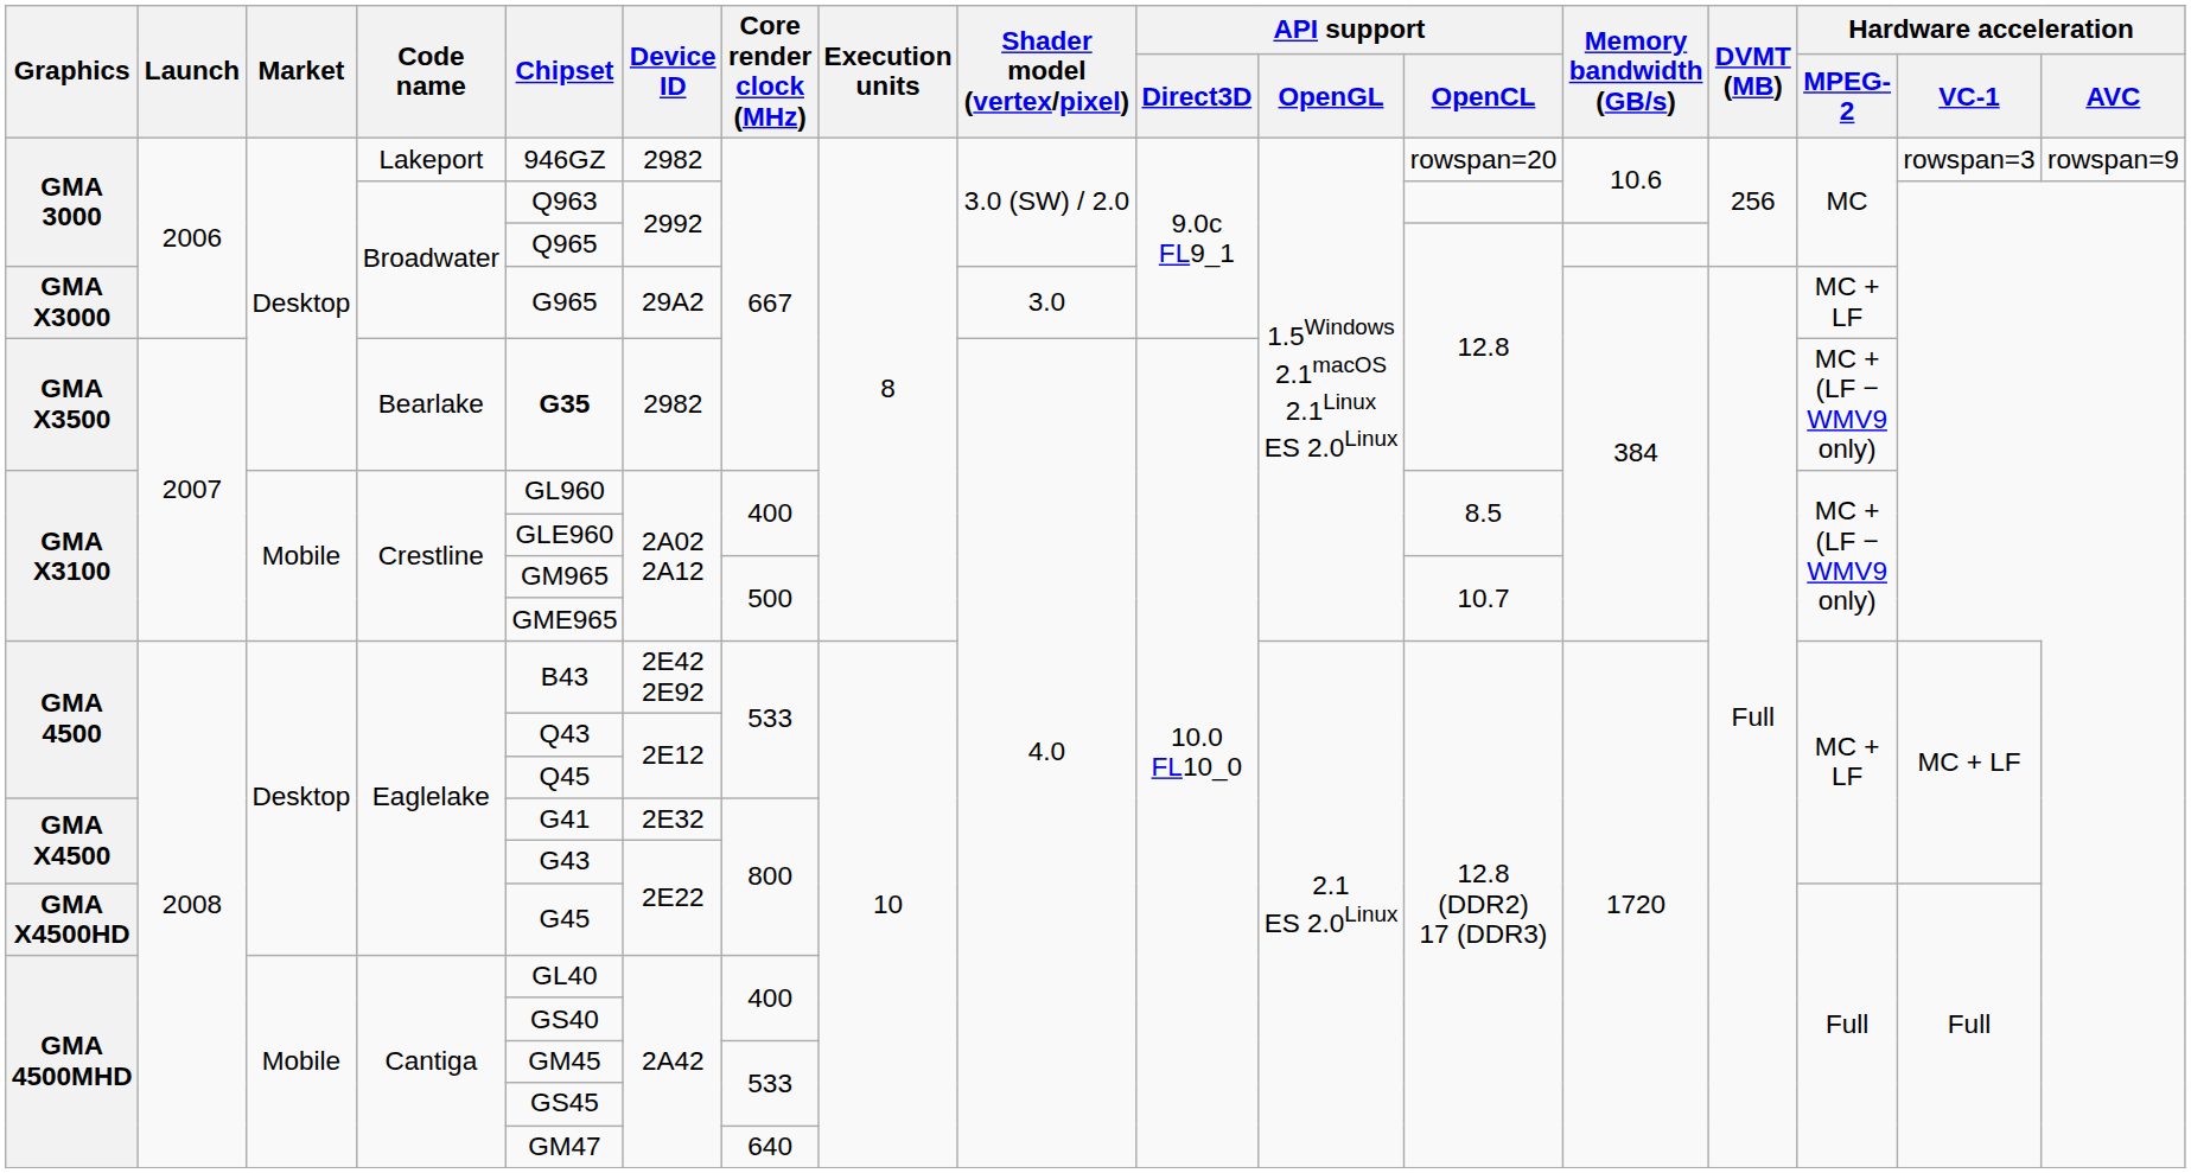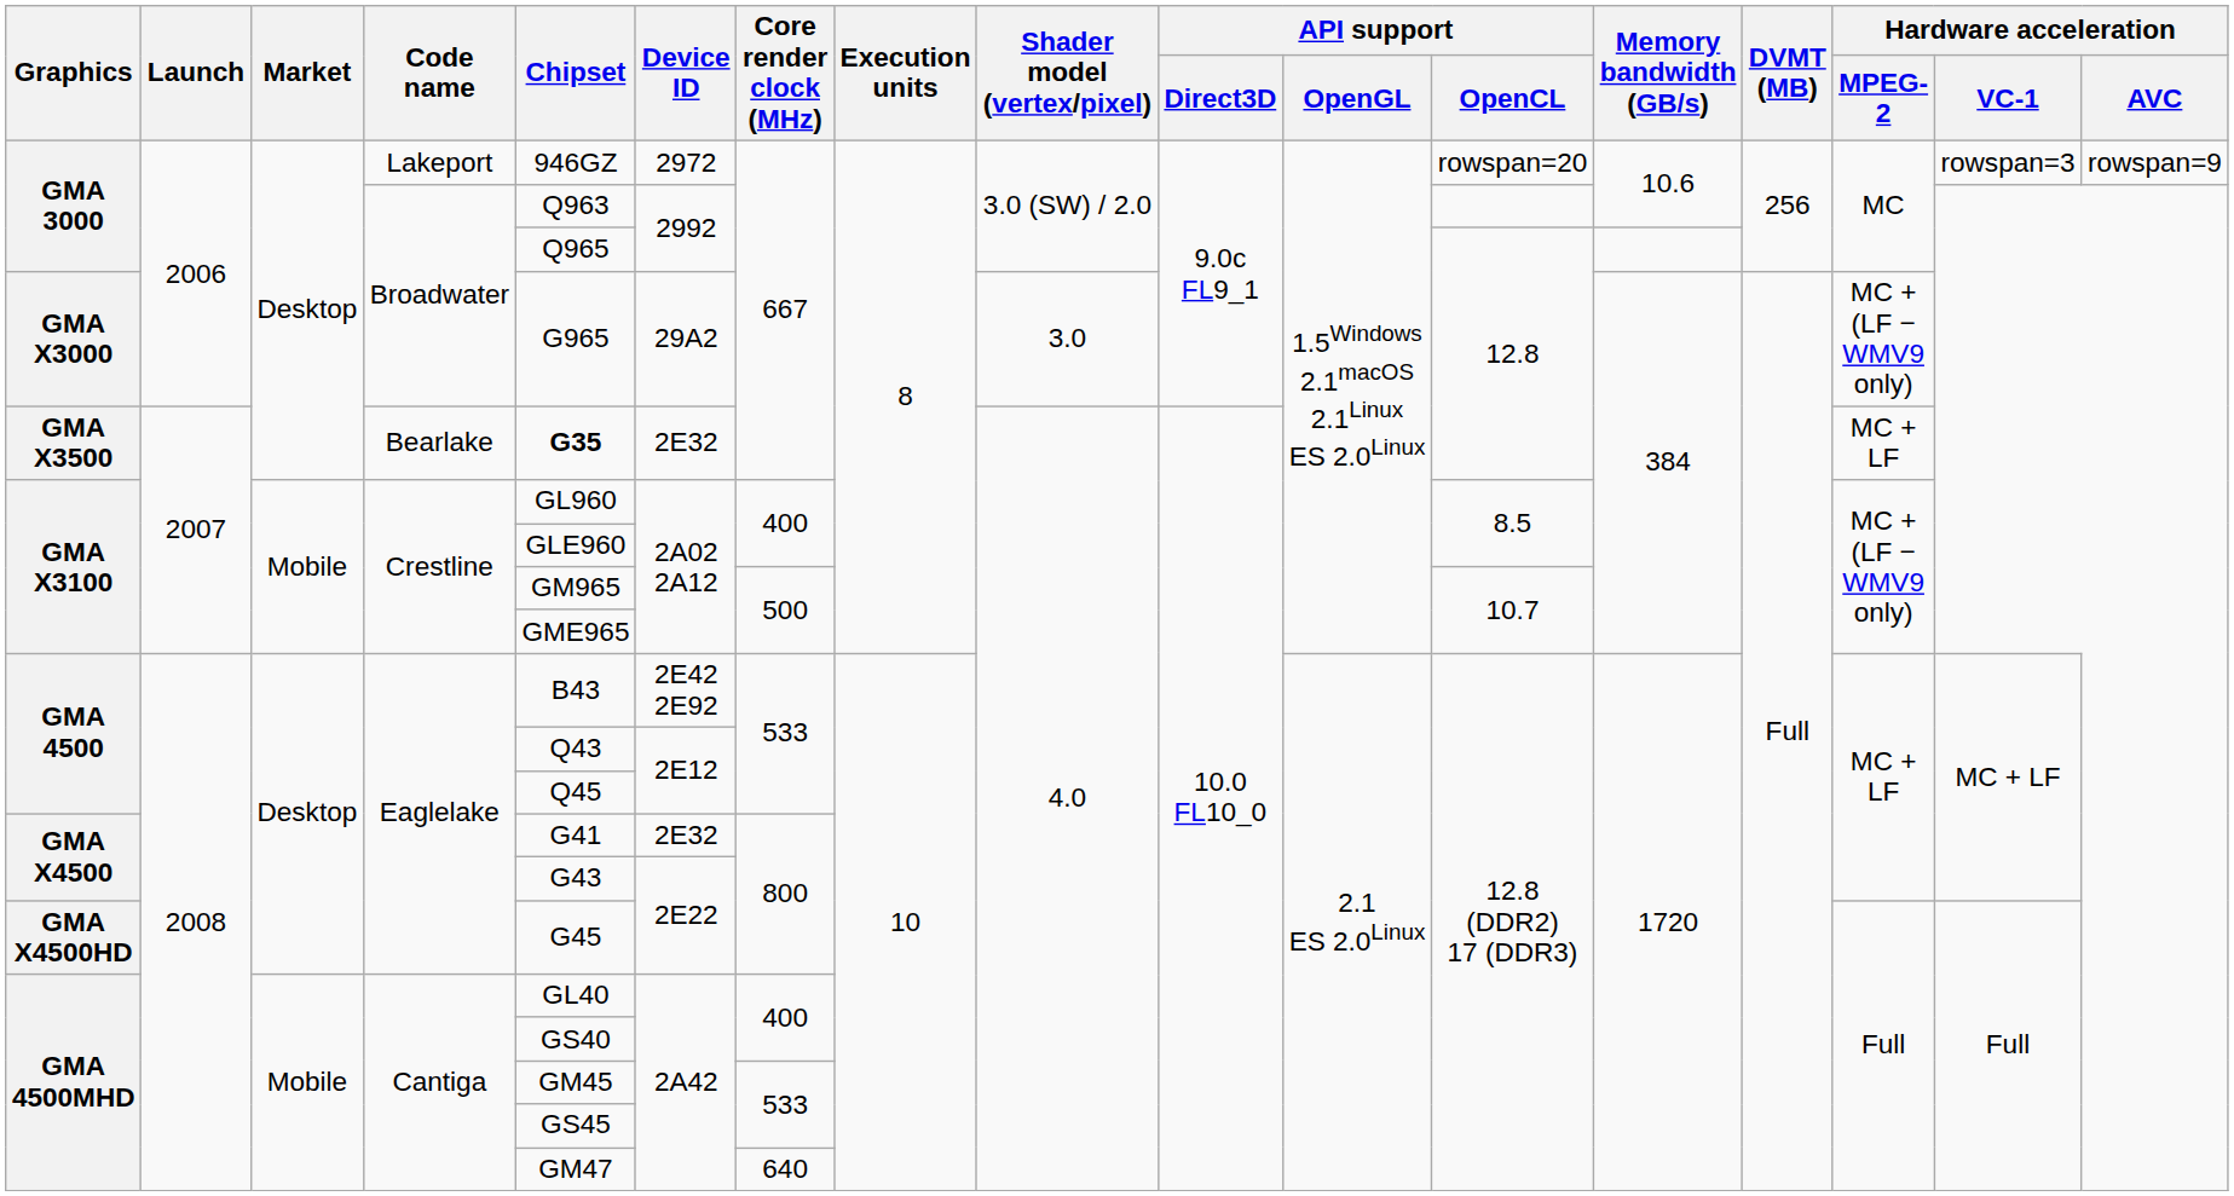GMA 3000 / Lakeport | Device ID: 2982 -> 2972
GMA X3000 | Hardware acceleration / MPEG-2: MC + LF -> MC + (LF − WMV9 only)
GMA X3500 | Device ID: 2982 -> 2E32
GMA X3500 | Hardware acceleration / MPEG-2: MC + (LF − WMV9 only) -> MC + LF
